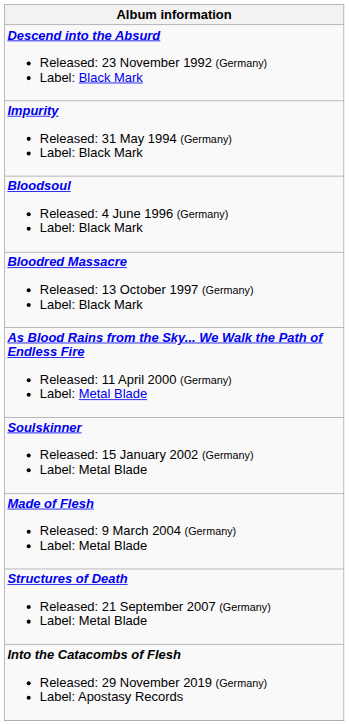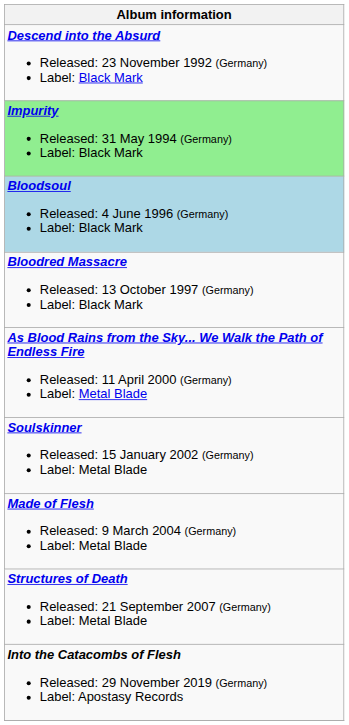row 3 | column 1: no background -> lightgreen background
row 4 | column 1: no background -> lightblue background
